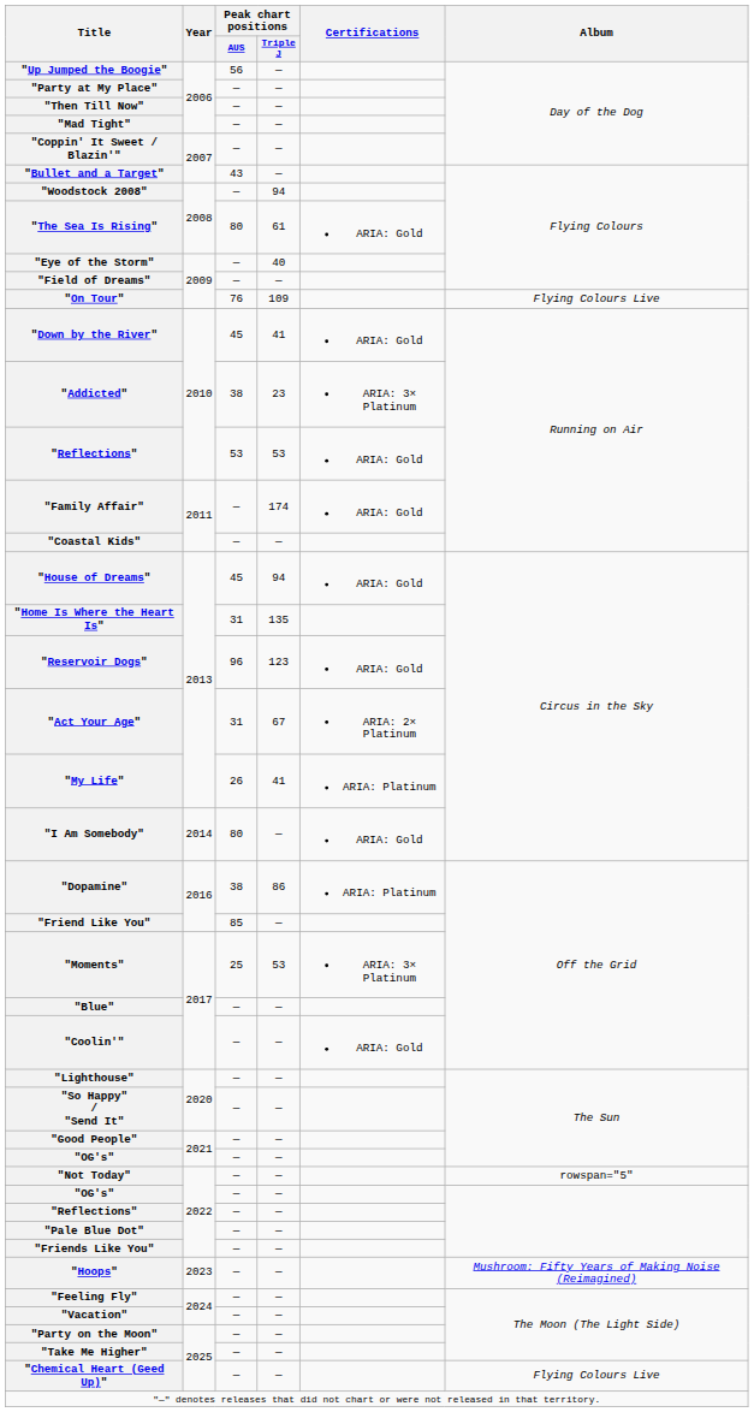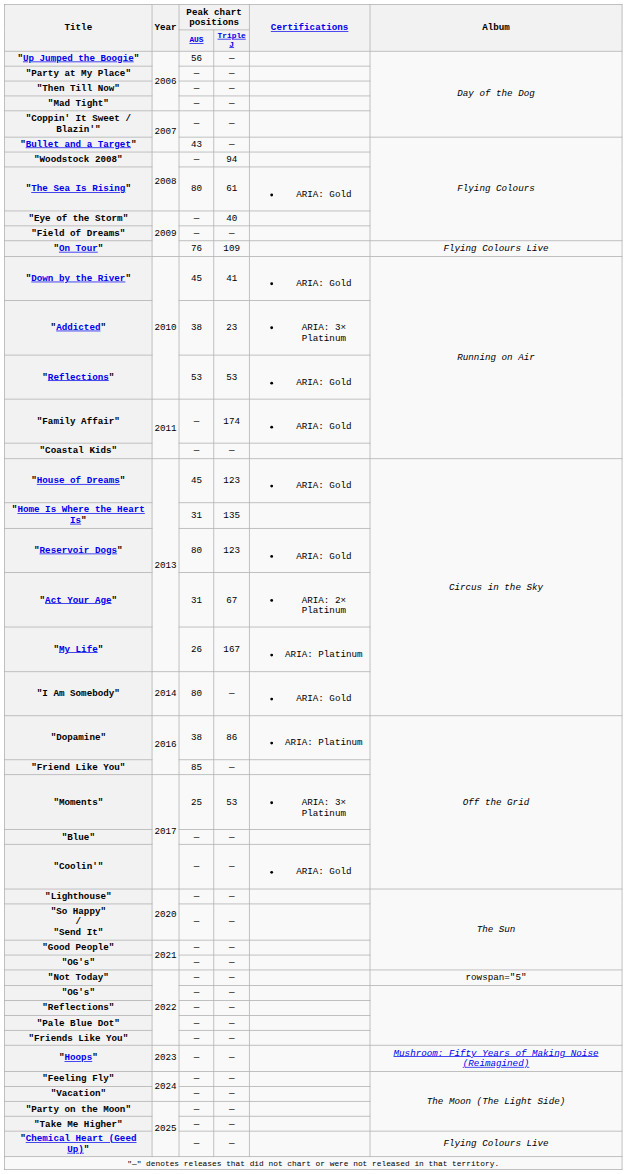"House of Dreams" | Peak chart positions / Triple J: 94 -> 123
"Reservoir Dogs" | Peak chart positions / AUS: 96 -> 80
"My Life" | Peak chart positions / Triple J: 41 -> 167
